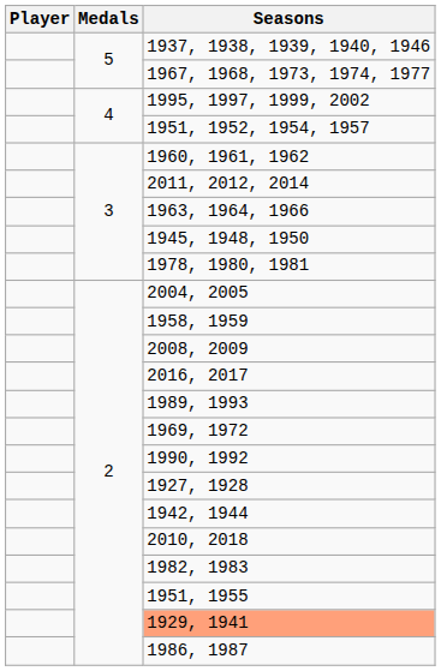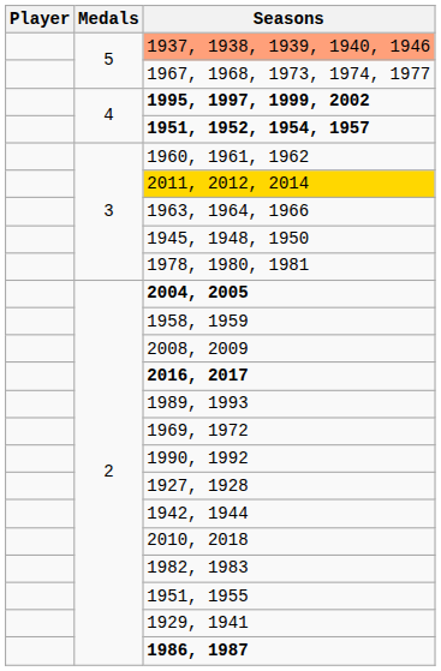1937, 1938, 1939, 1940, 1946 | Seasons: no background -> lightsalmon background
1995, 1997, 1999, 2002 | Seasons: normal -> bold
1951, 1952, 1954, 1957 | Seasons: normal -> bold
2011, 2012, 2014 | Seasons: no background -> gold background
2004, 2005 | Seasons: normal -> bold
2016, 2017 | Seasons: normal -> bold
1929, 1941 | Seasons: lightsalmon background -> no background
1986, 1987 | Seasons: normal -> bold
